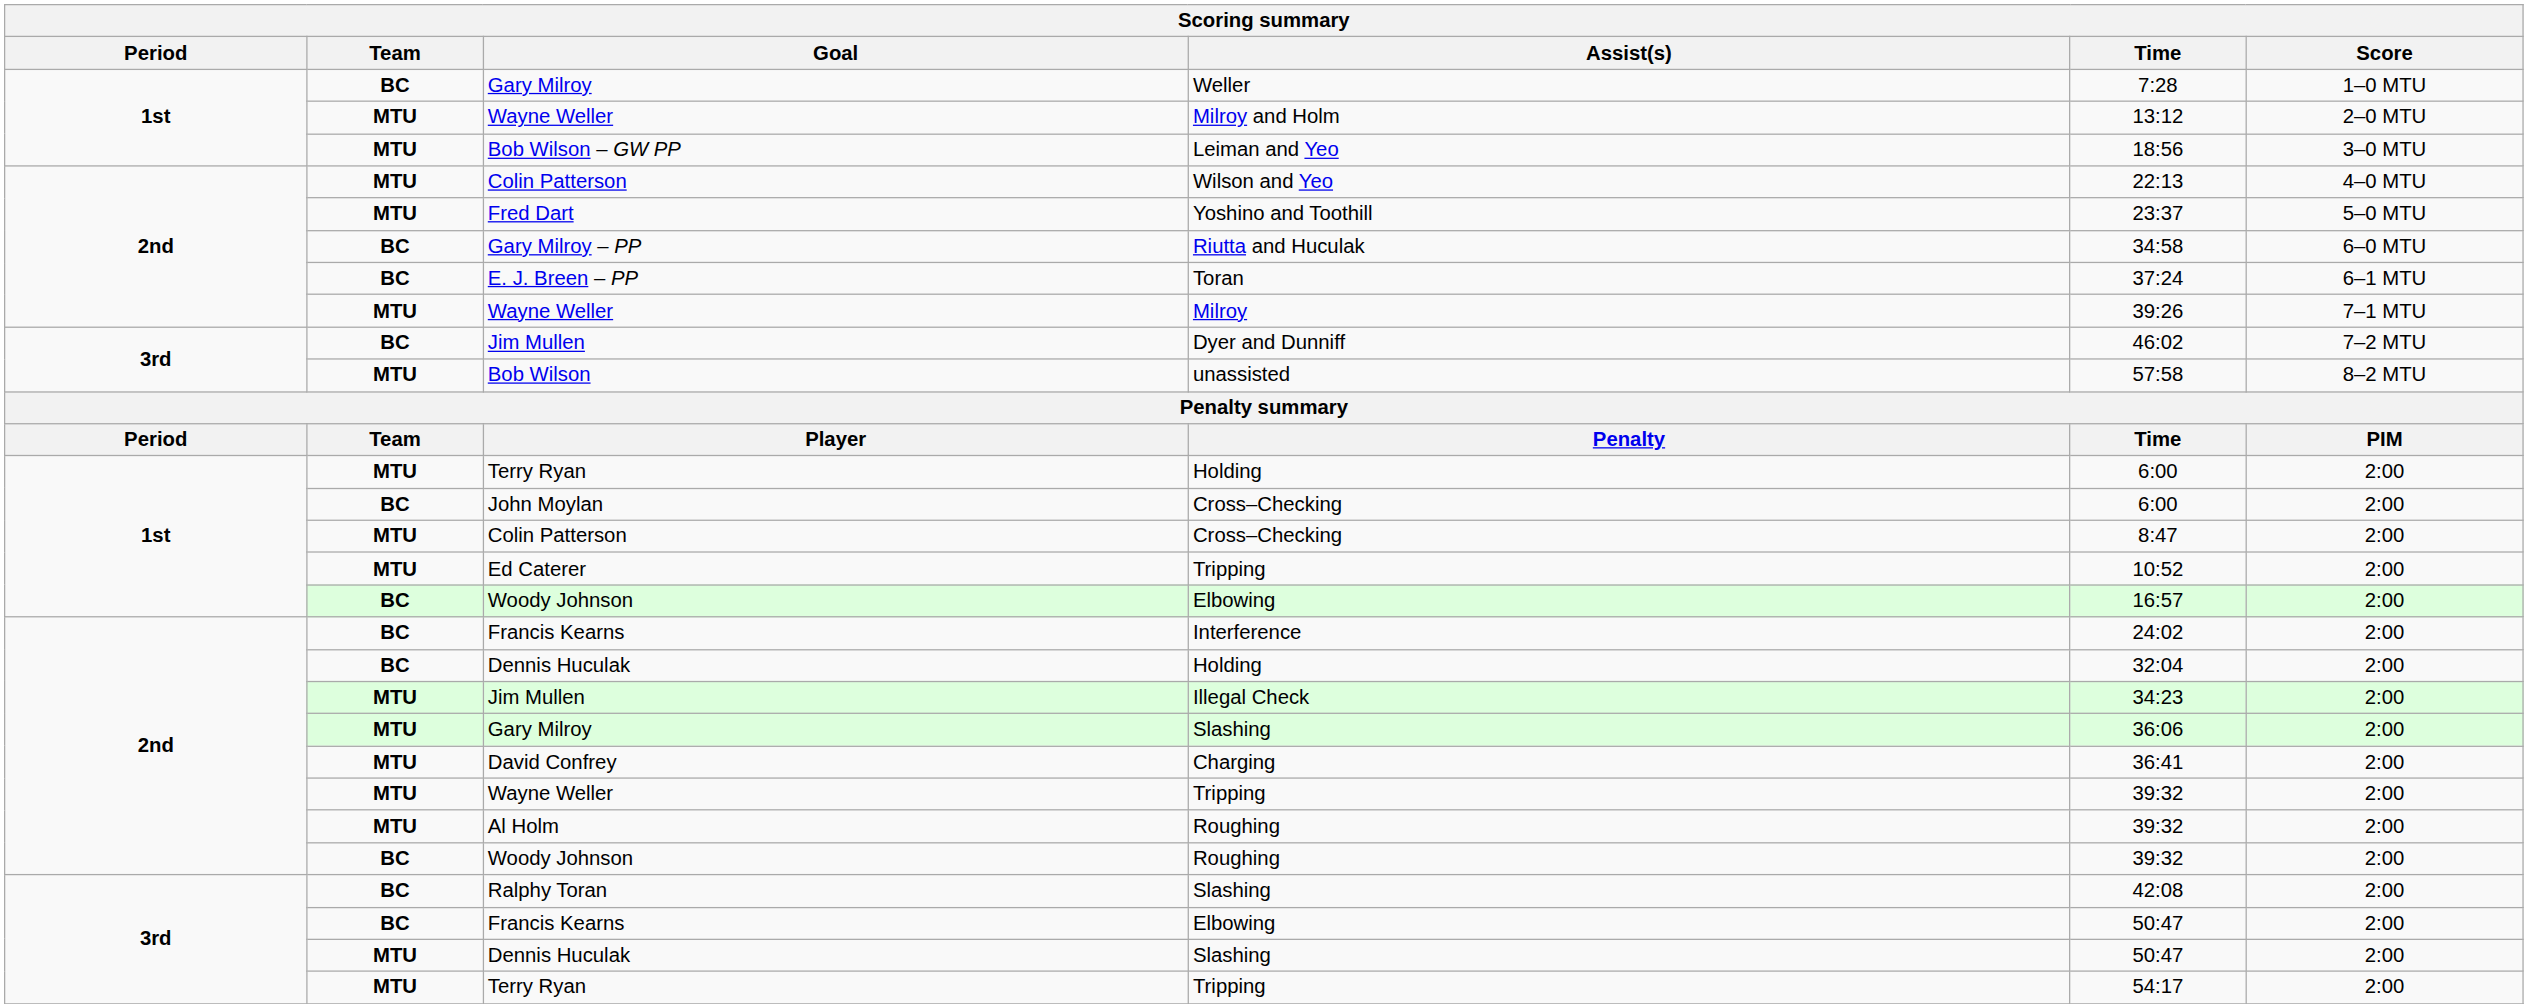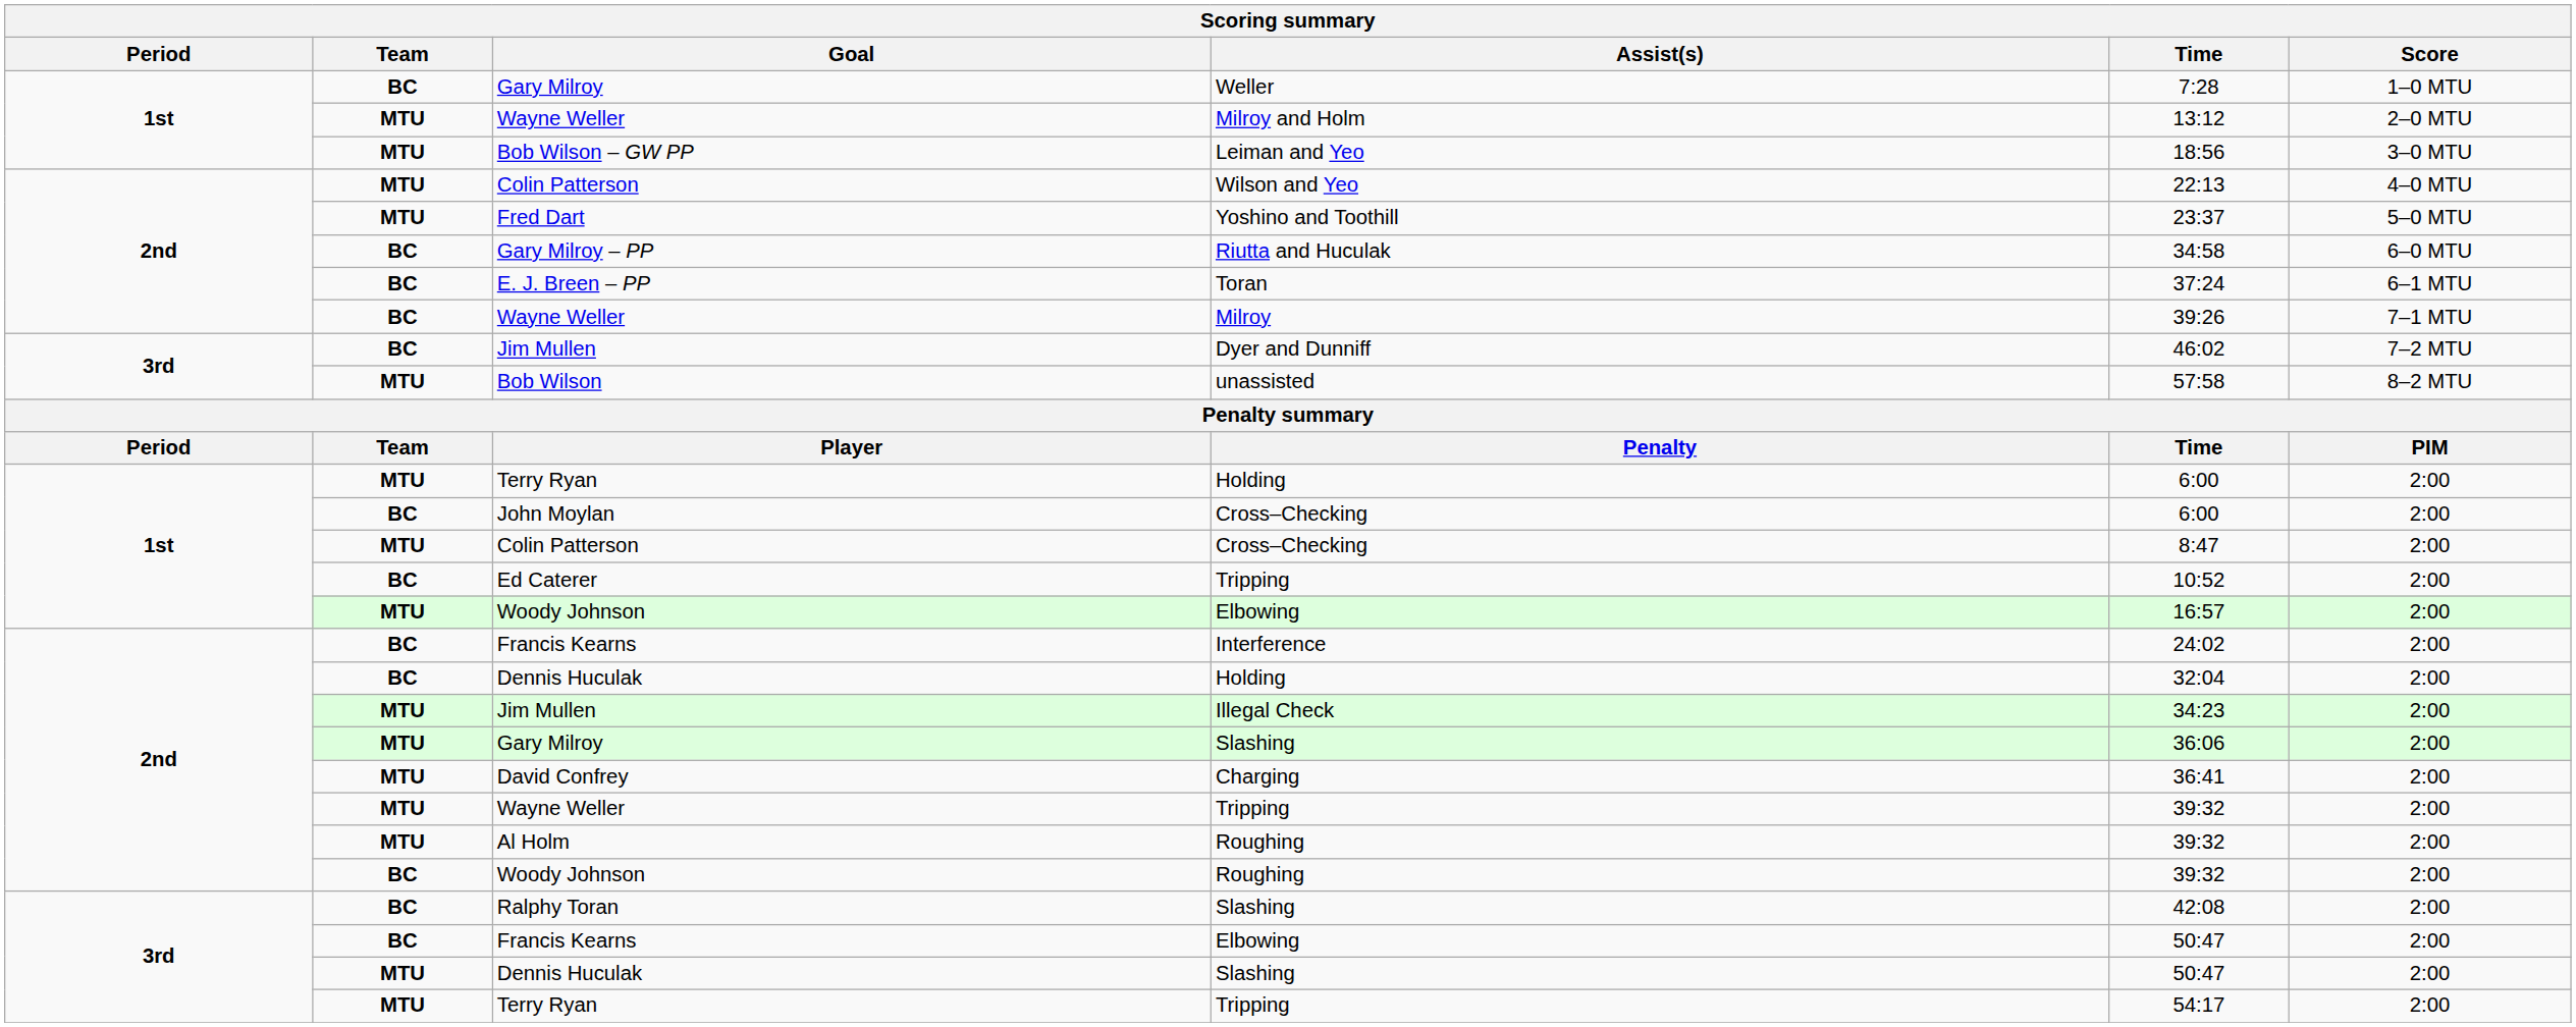Milroy | Team: MTU -> BC
Ed Caterer / Tripping | Team: MTU -> BC
Woody Johnson / Elbowing | Team: BC -> MTU
